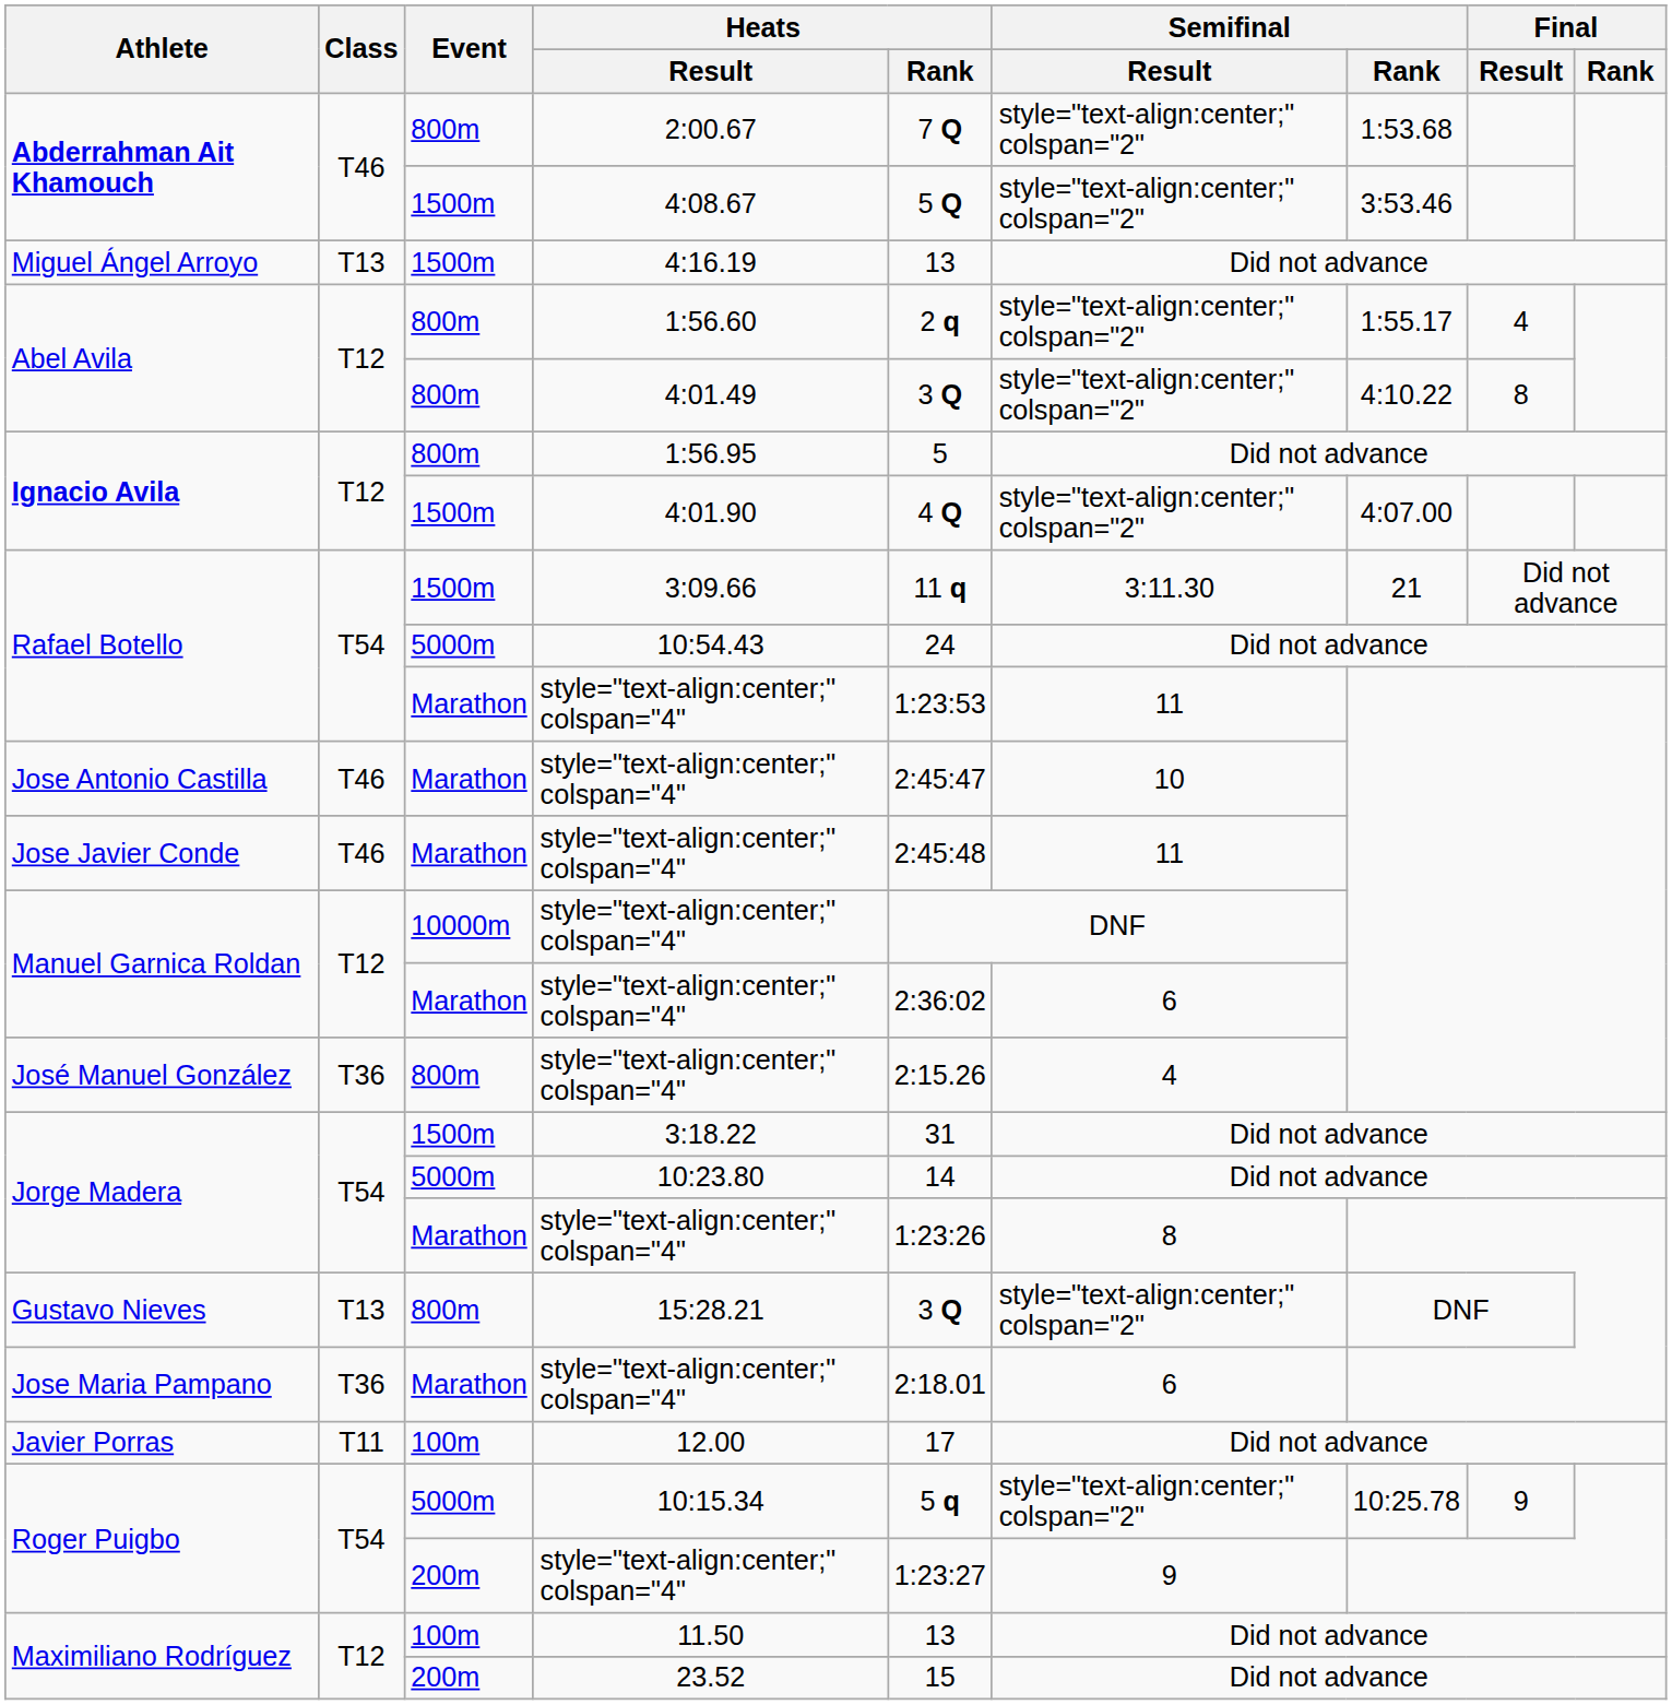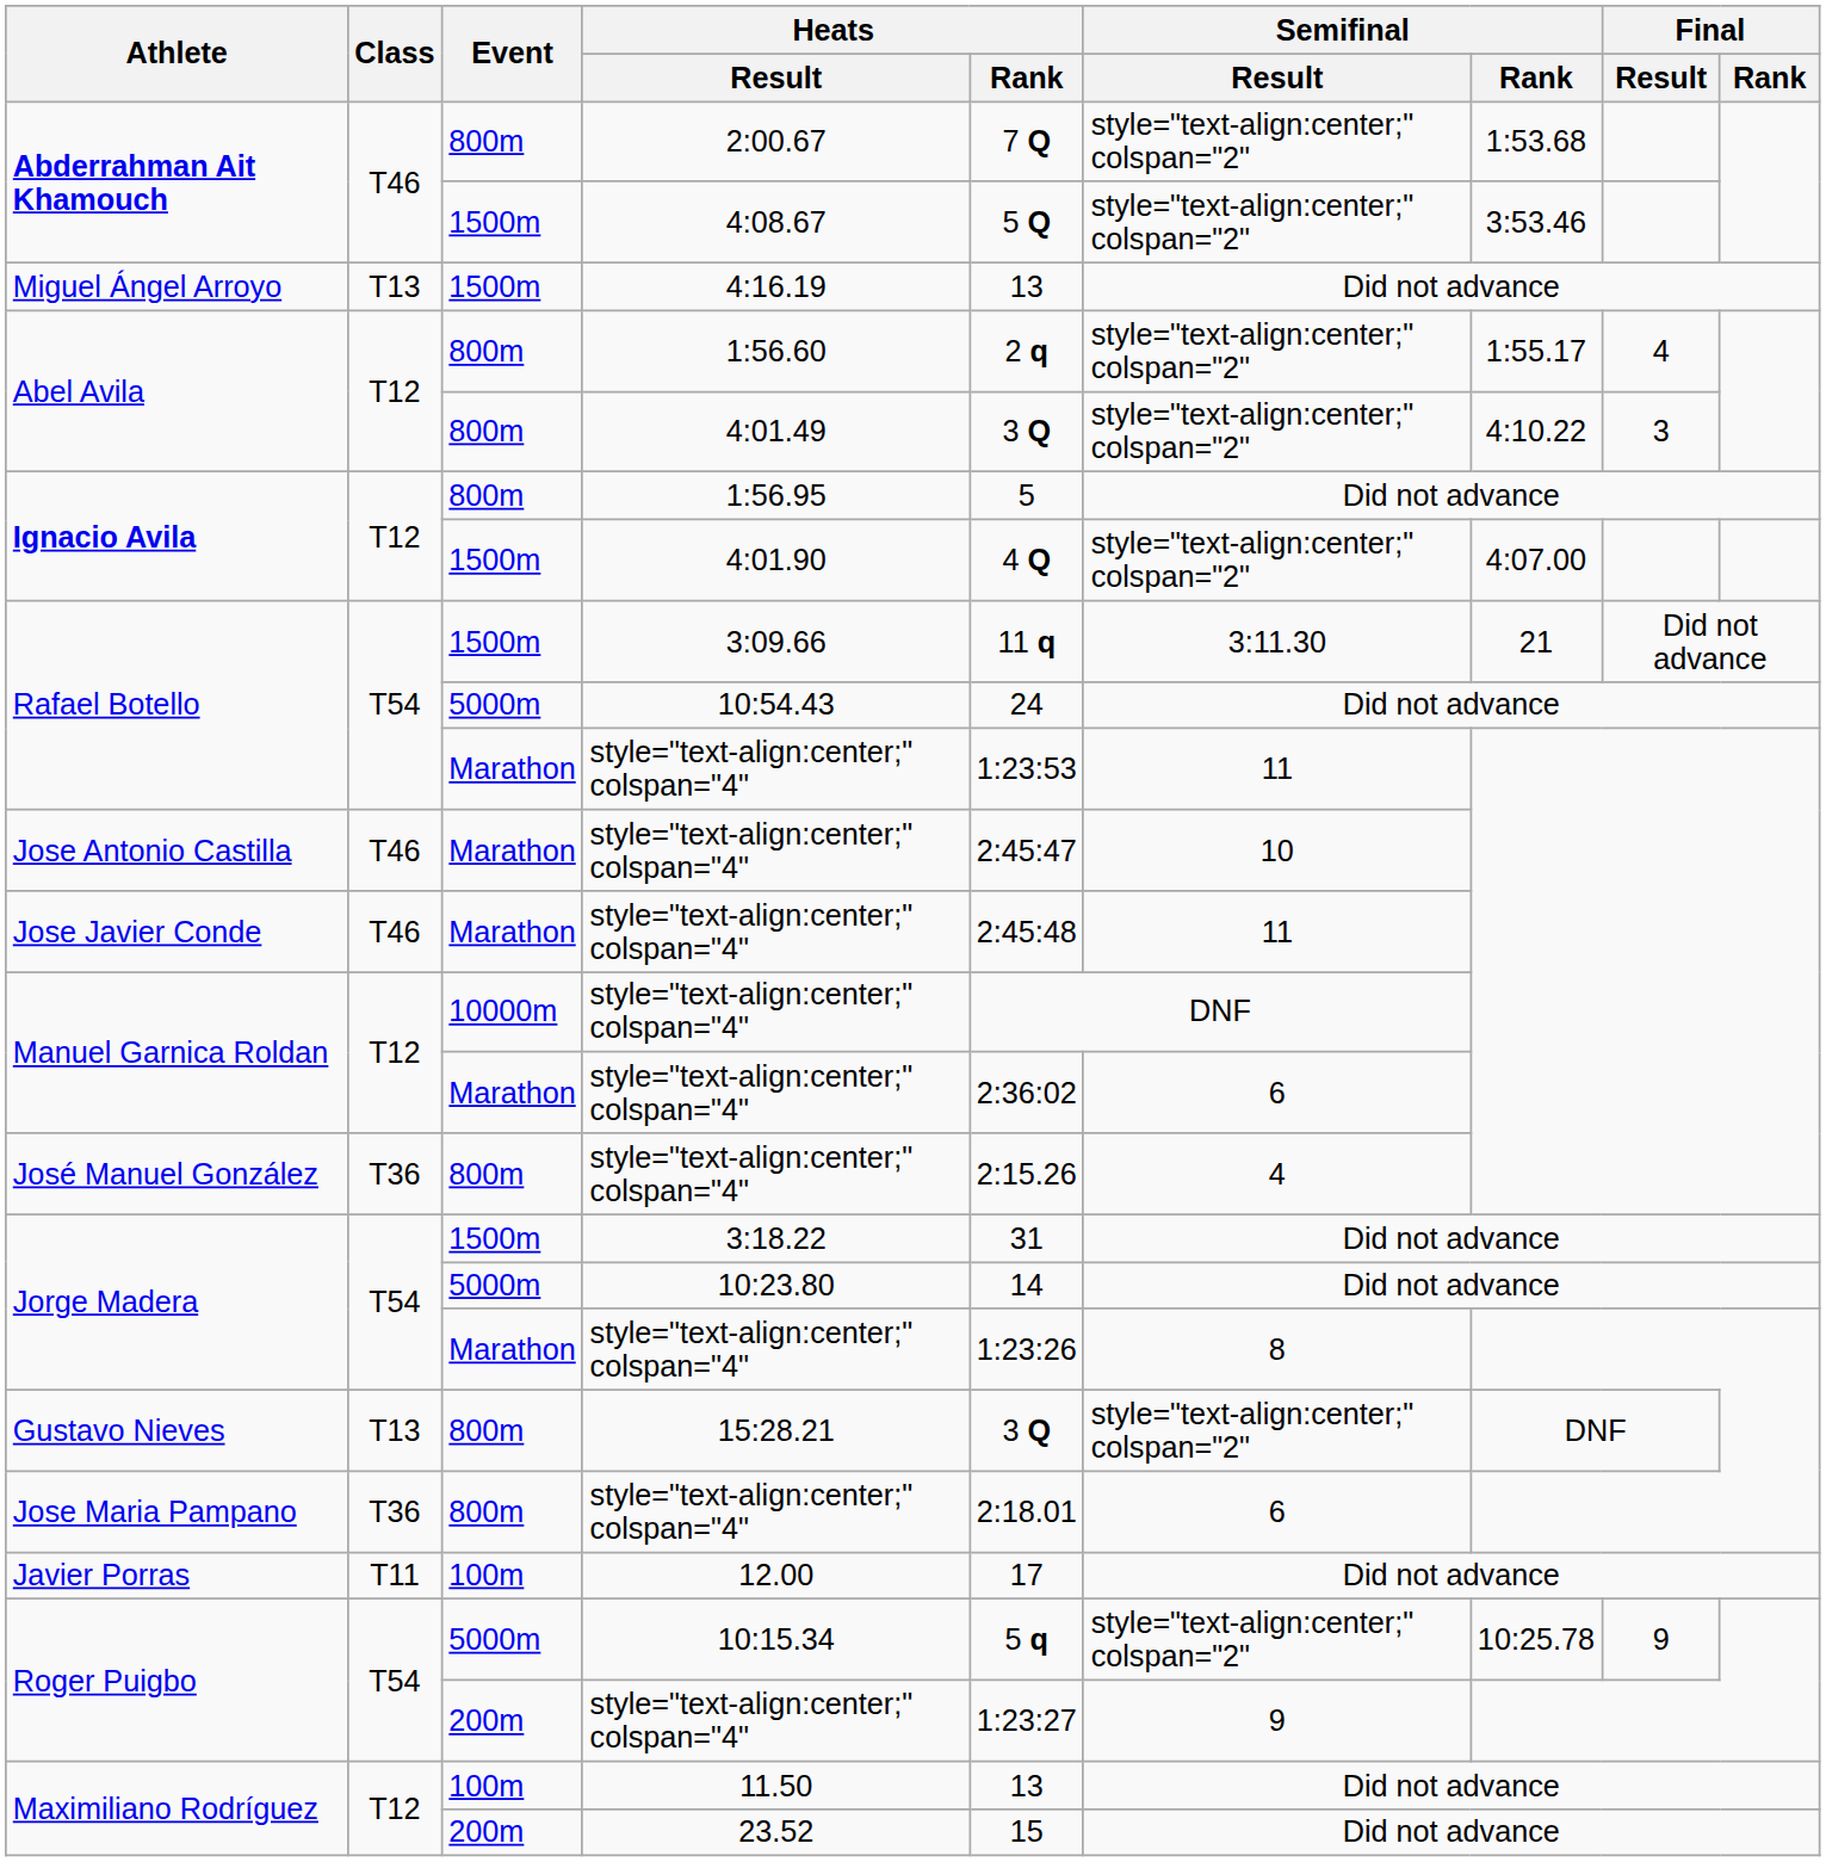4:01.49 | Final / Result: 8 -> 3
Jose Maria Pampano / style="text-align:center;" colspan="4" | Event: Marathon -> 800m
